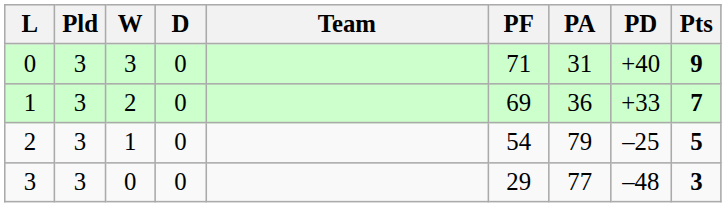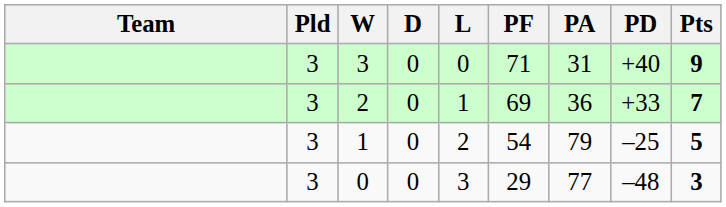columns swapped: Team <-> L
